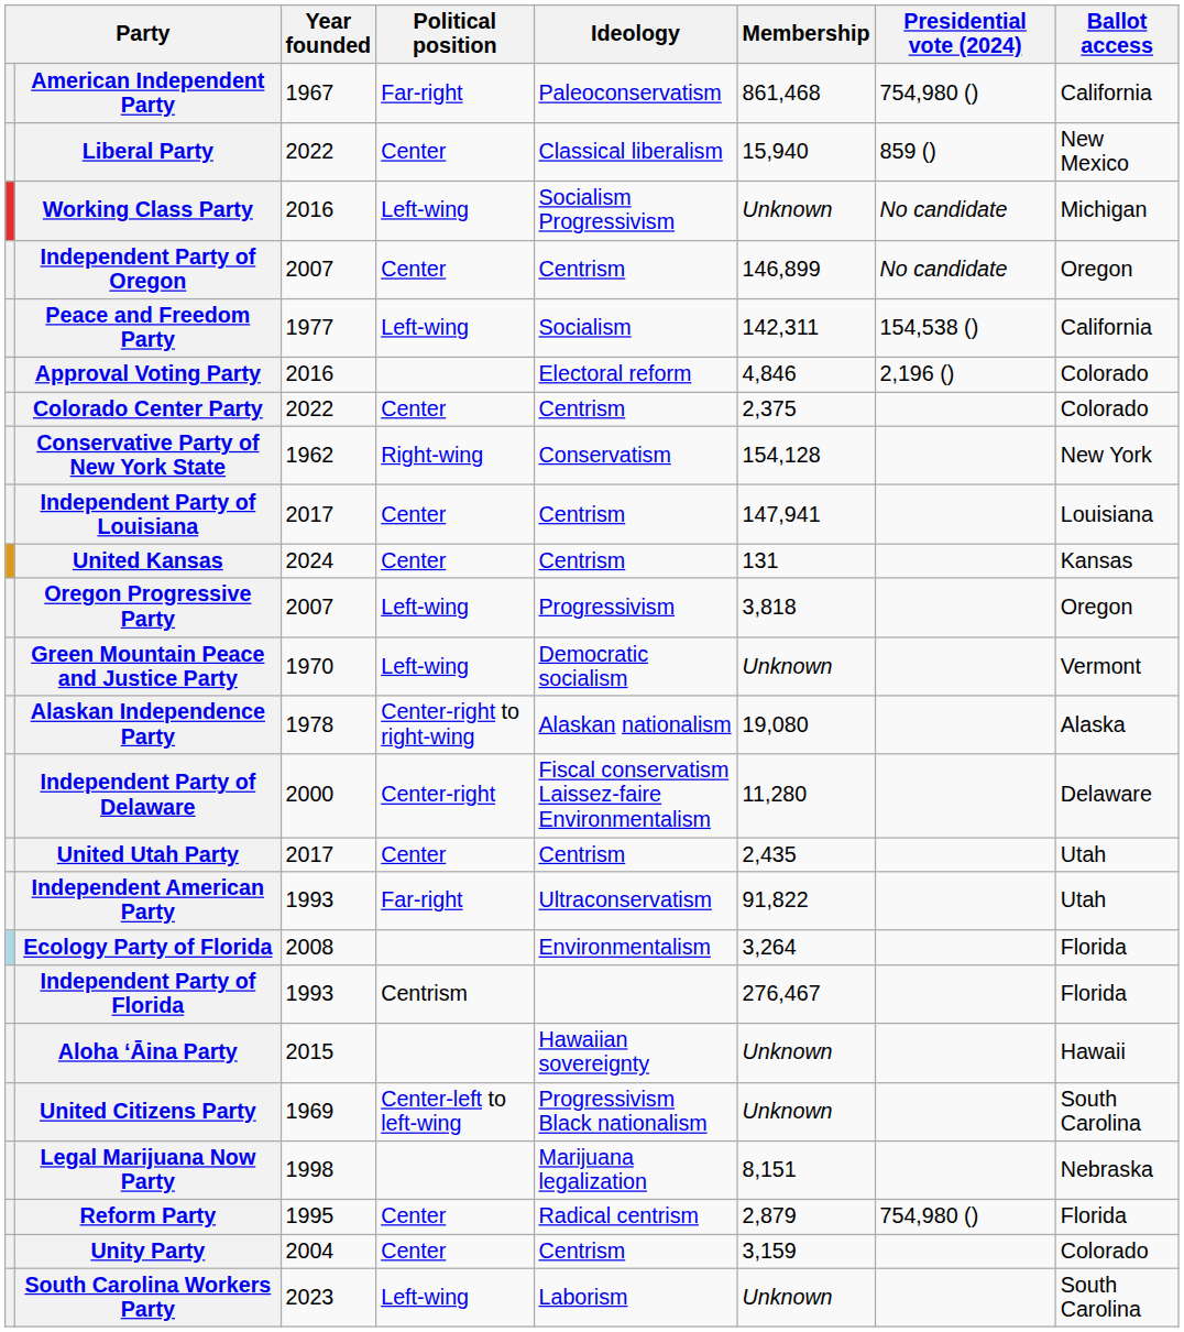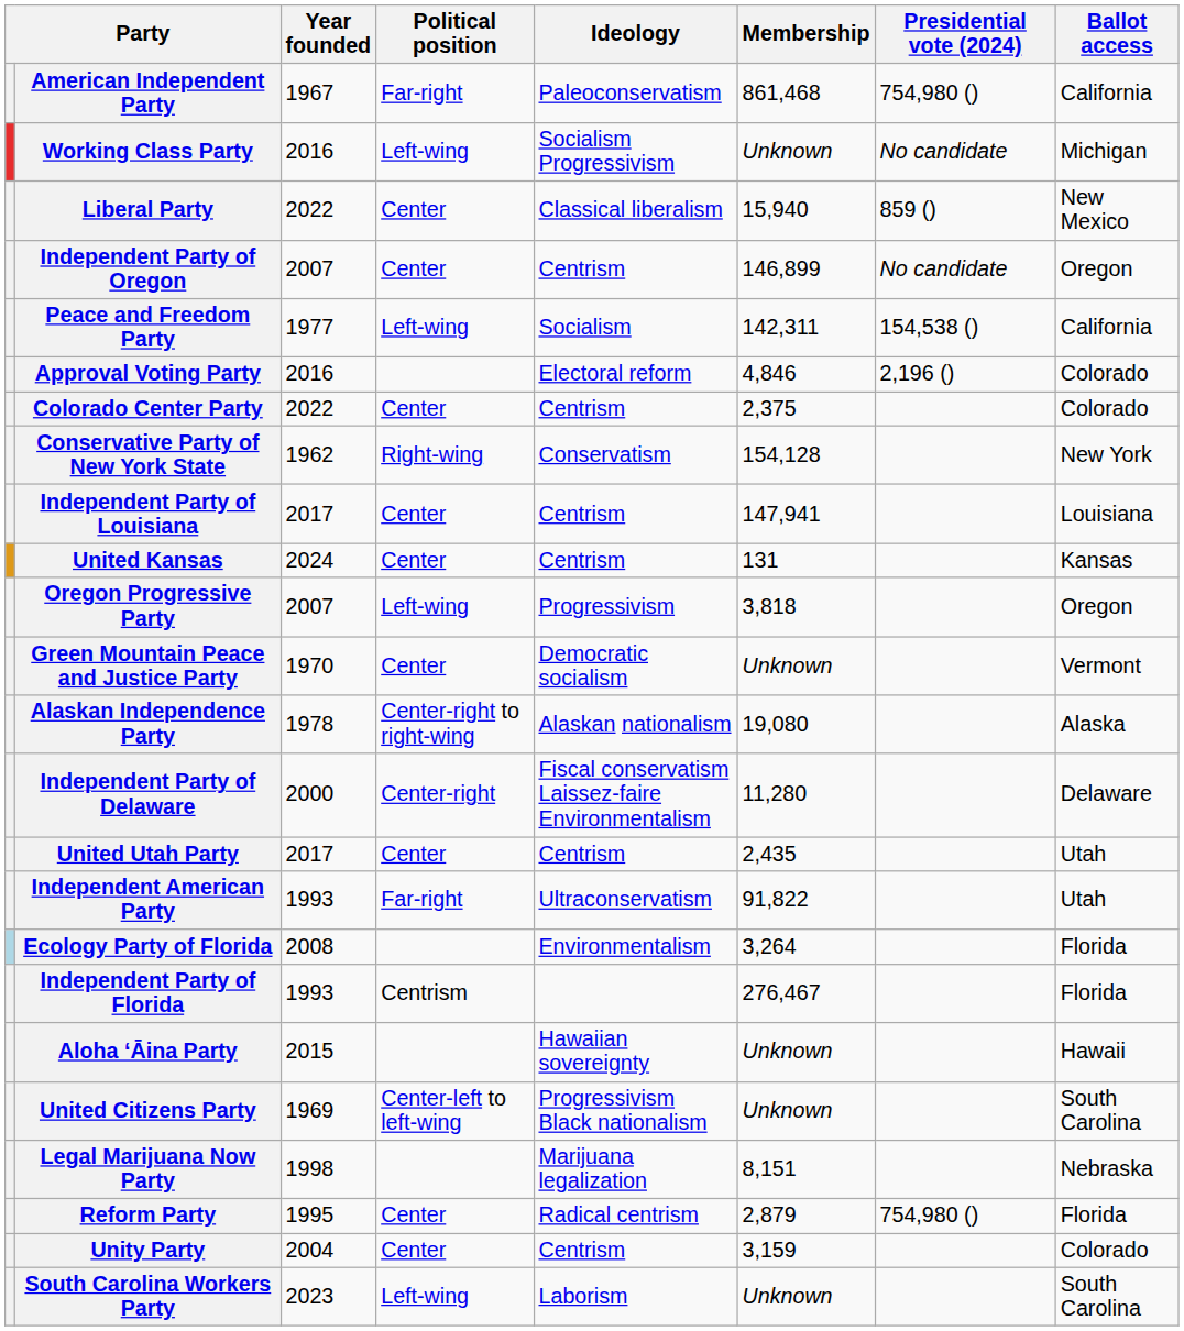rows swapped: Liberal Party <-> Working Class Party
Green Mountain Peace and Justice Party | Political position: Left-wing -> Center
